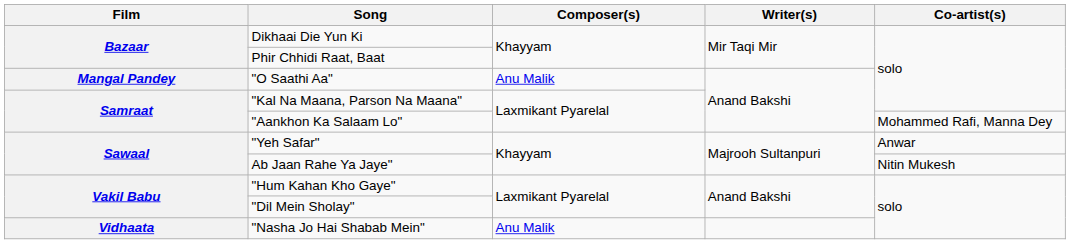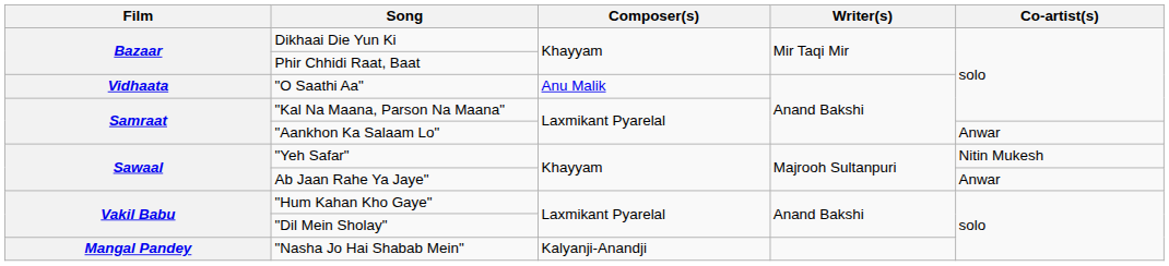"O Saathi Aa" | Film: Mangal Pandey -> Vidhaata
"Aankhon Ka Salaam Lo" | Co-artist(s): Mohammed Rafi, Manna Dey -> Anwar
"Yeh Safar" | Co-artist(s): Anwar -> Nitin Mukesh
Ab Jaan Rahe Ya Jaye" | Co-artist(s): Nitin Mukesh -> Anwar
"Nasha Jo Hai Shabab Mein" | Film: Vidhaata -> Mangal Pandey
"Nasha Jo Hai Shabab Mein" | Composer(s): Anu Malik -> Kalyanji-Anandji
